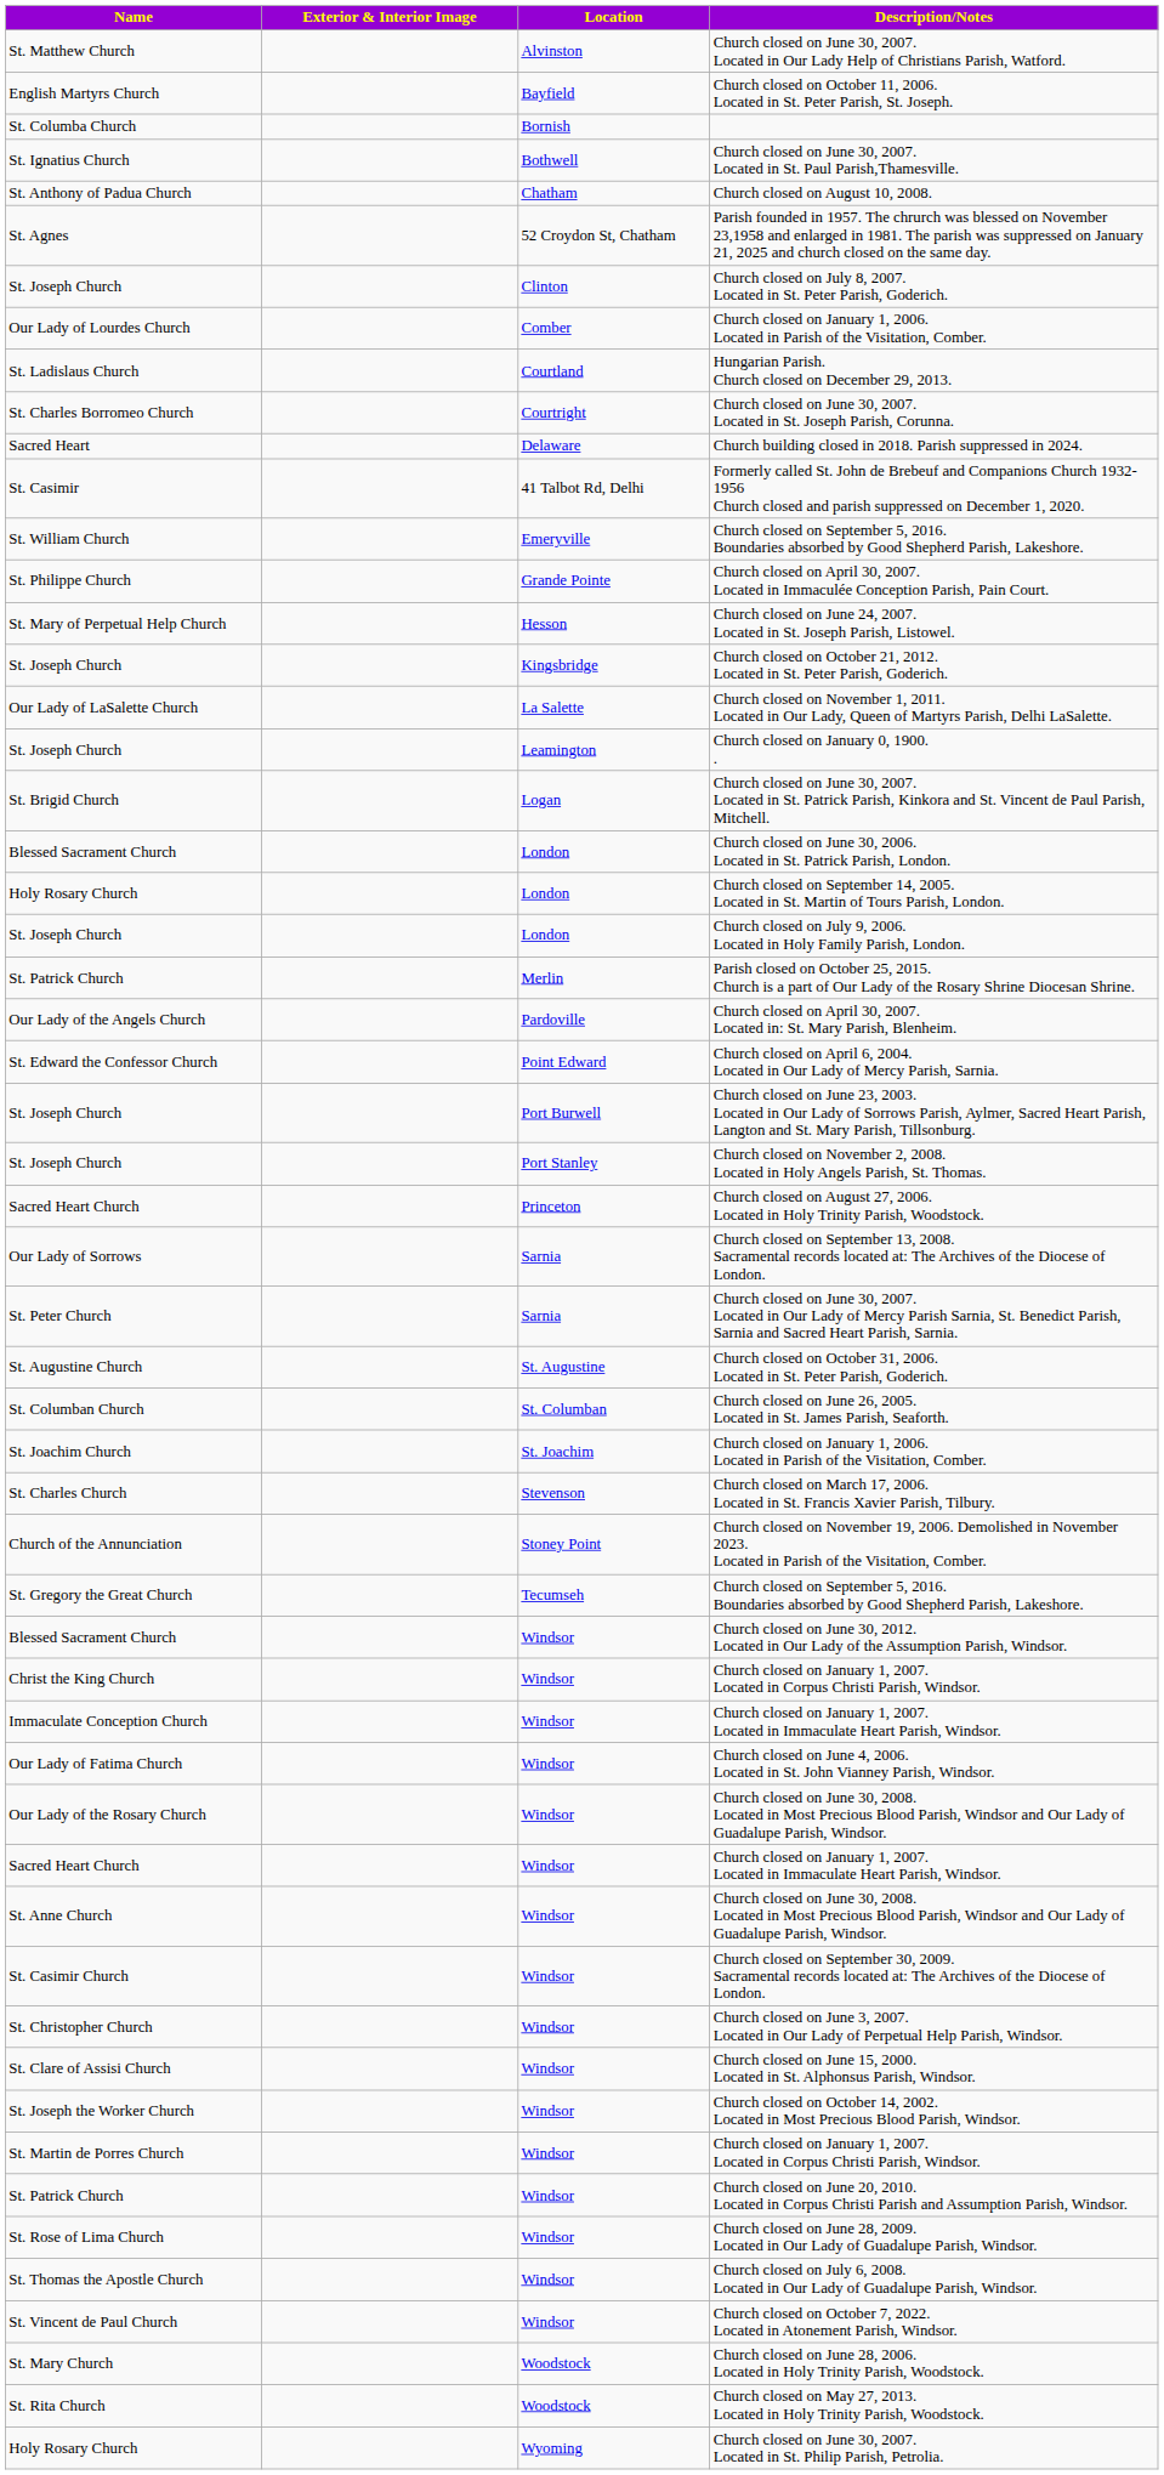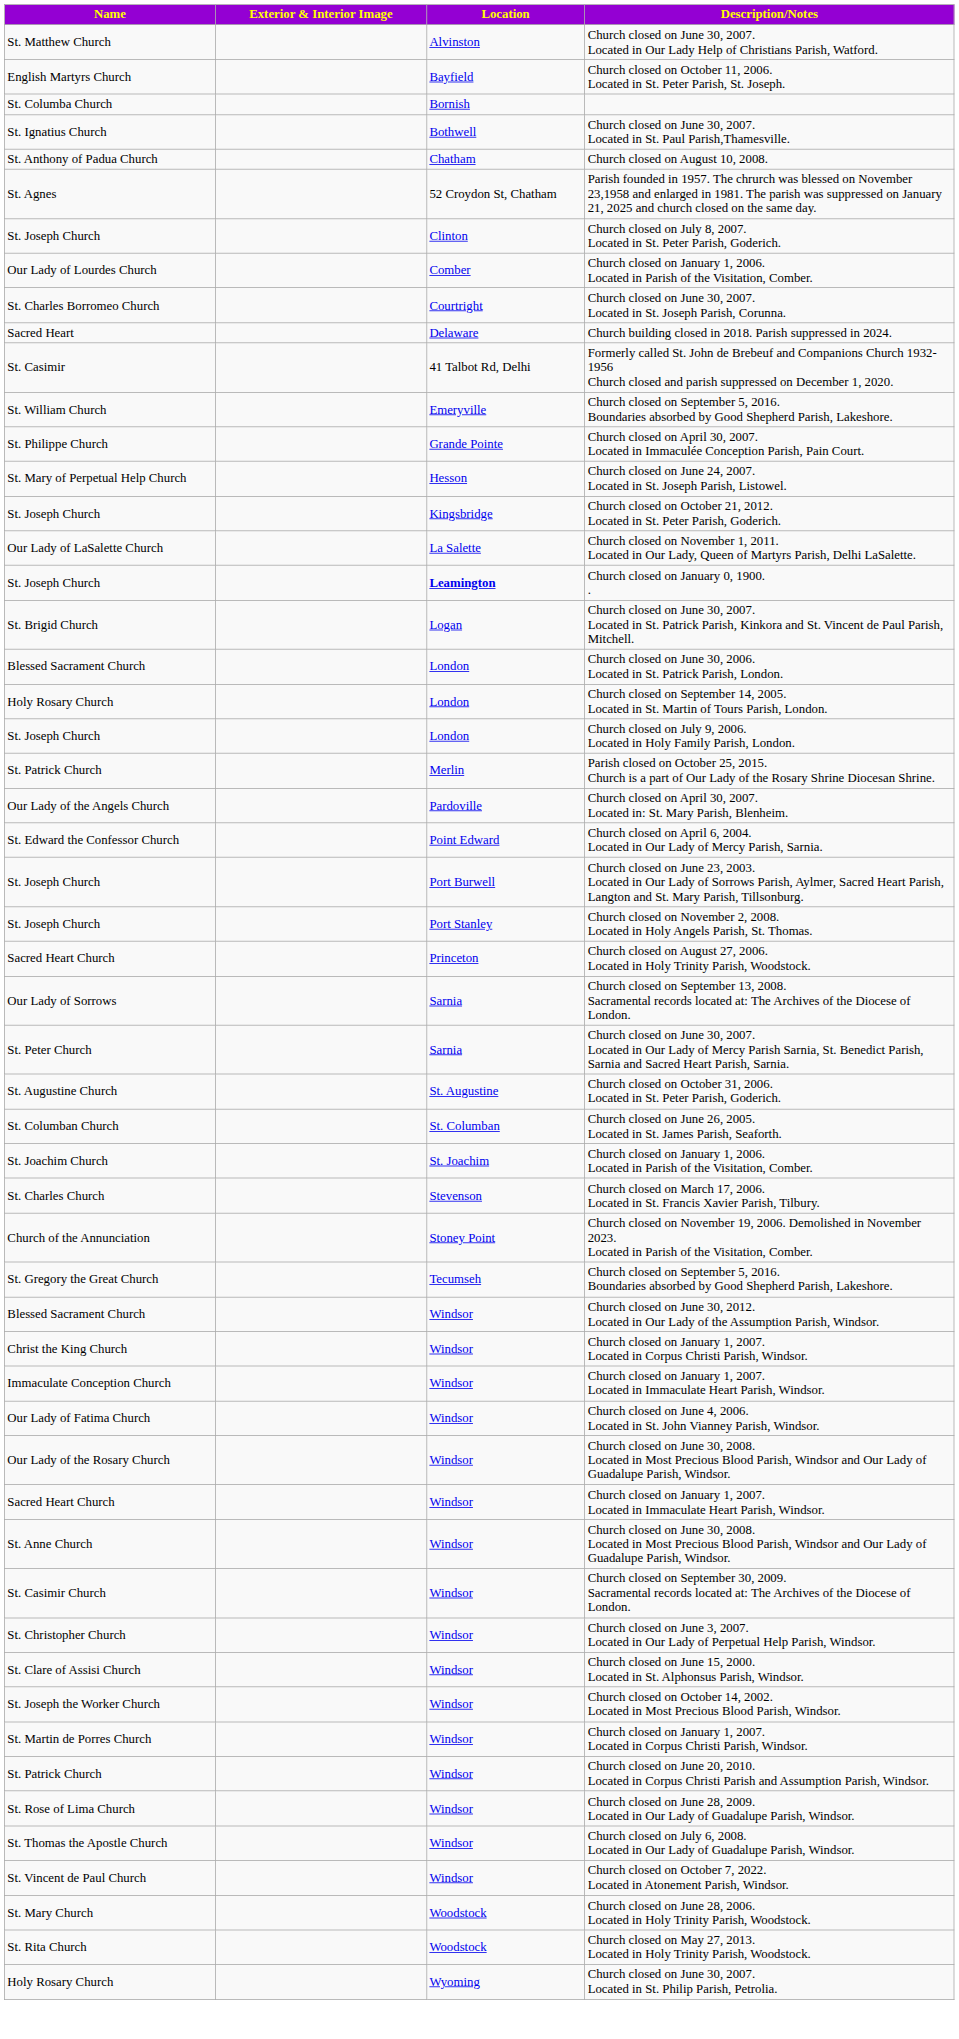- row: St. Ladislaus Church | Courtland | Hungarian Parish. Church closed on December 29, 2013.
Church closed on January 0, 1900. . | Location: normal -> bold
